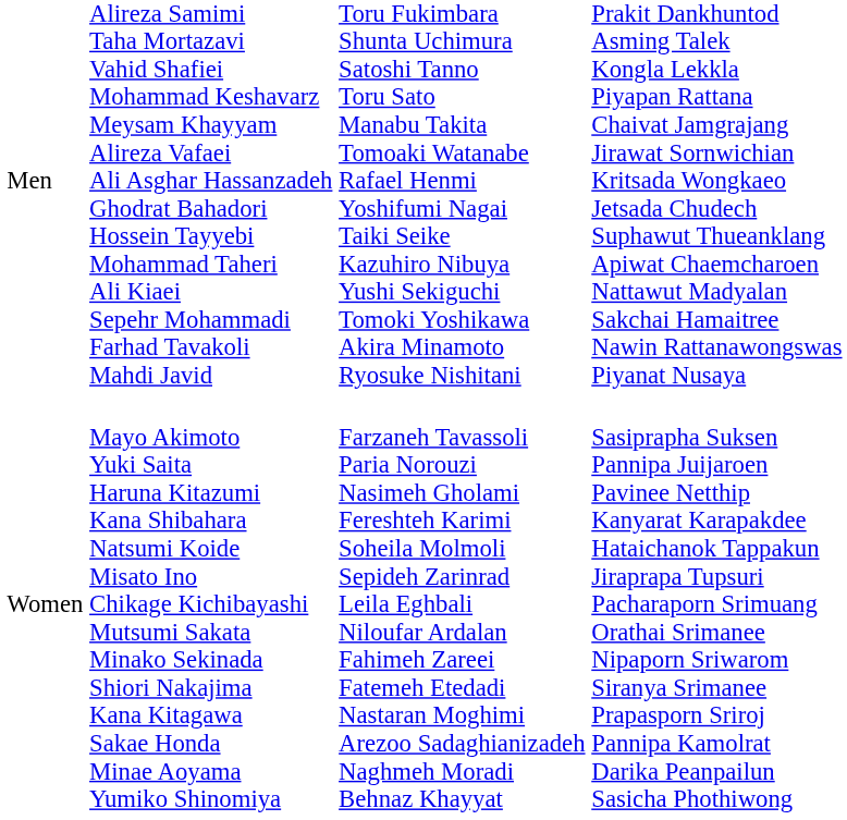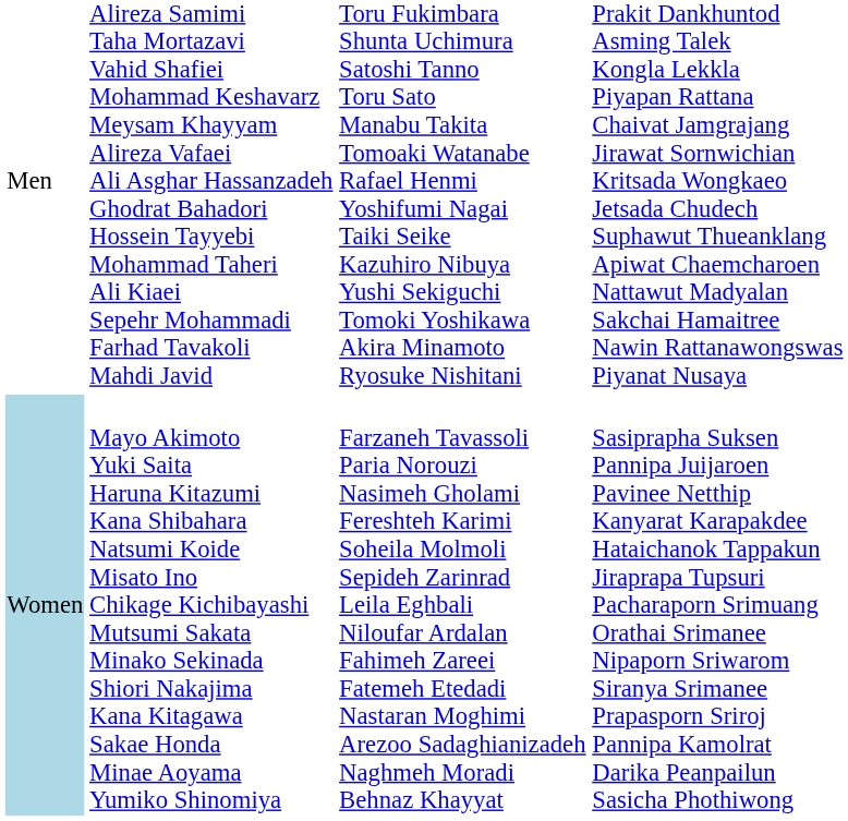Women | column 1: no background -> lightblue background
